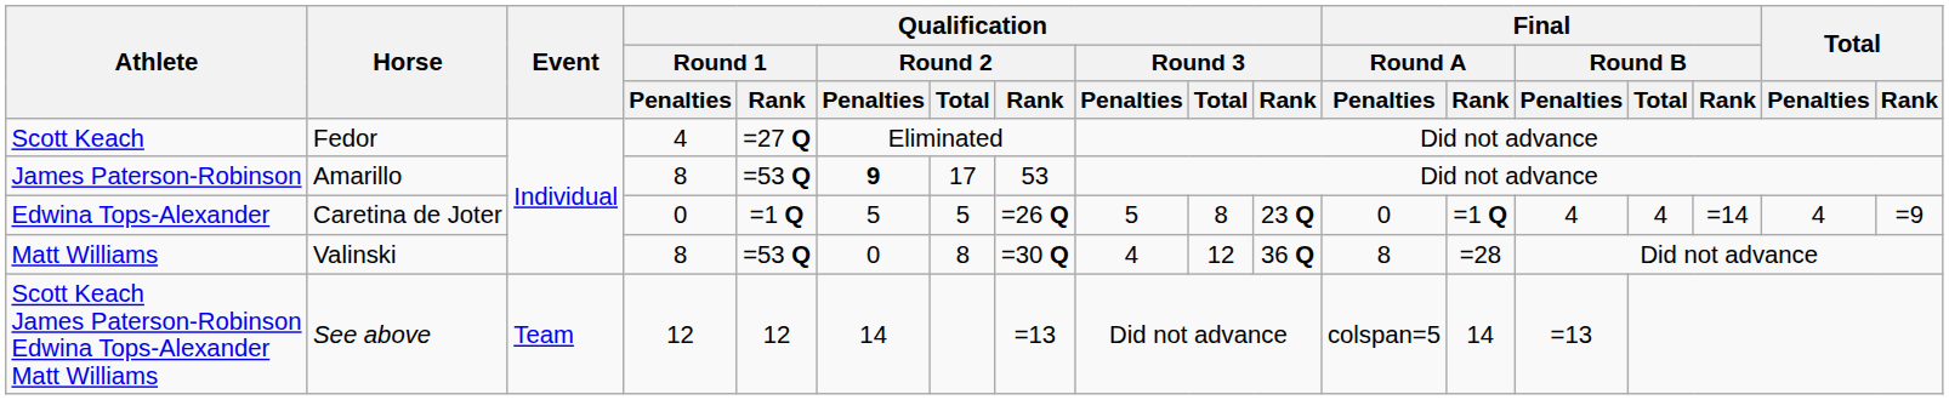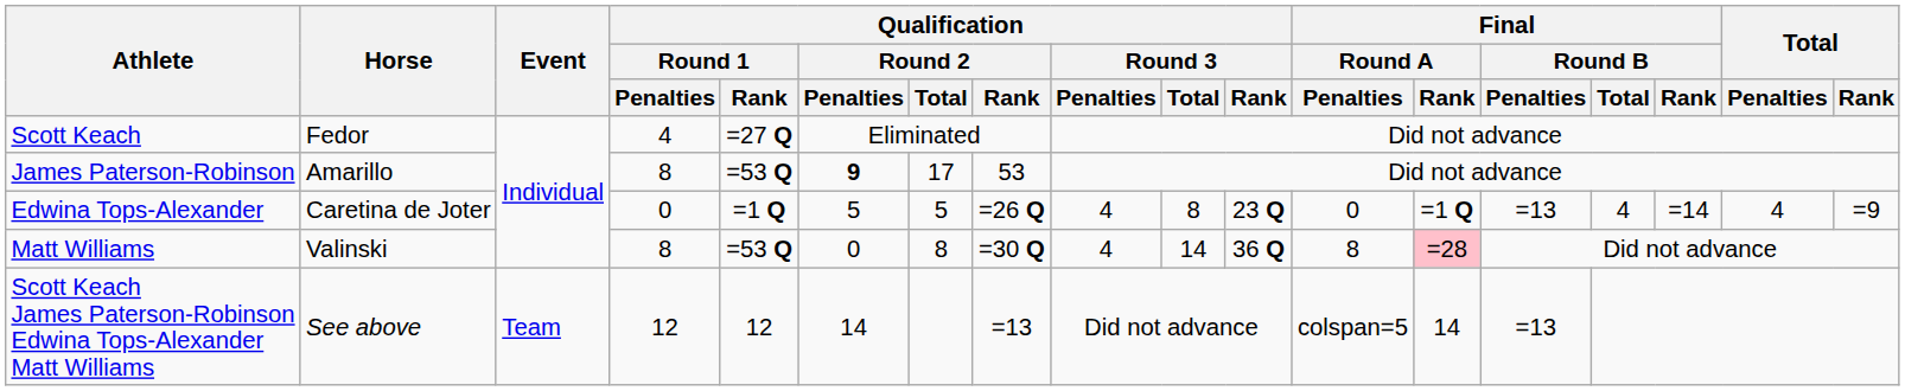Edwina Tops-Alexander | Qualification / Round 3 / Penalties: 5 -> 4
Edwina Tops-Alexander | Final / Round B / Penalties: 4 -> =13
Matt Williams | Qualification / Round 3 / Total: 12 -> 14
Matt Williams | Final / Round A / Rank: no background -> pink background
